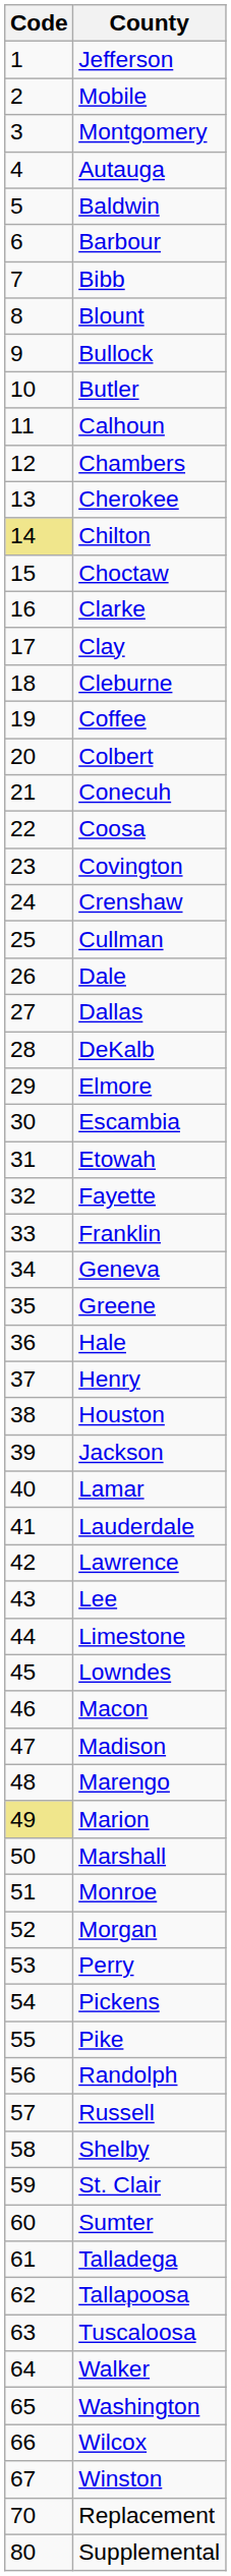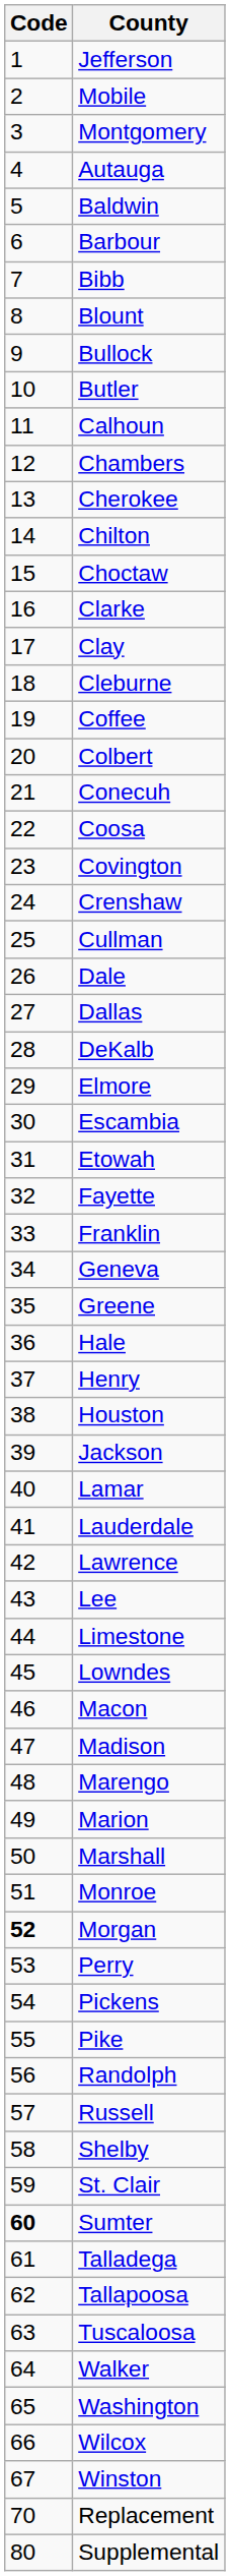Chilton | Code: khaki background -> no background
Marion | Code: khaki background -> no background
Morgan | Code: normal -> bold
Sumter | Code: normal -> bold
